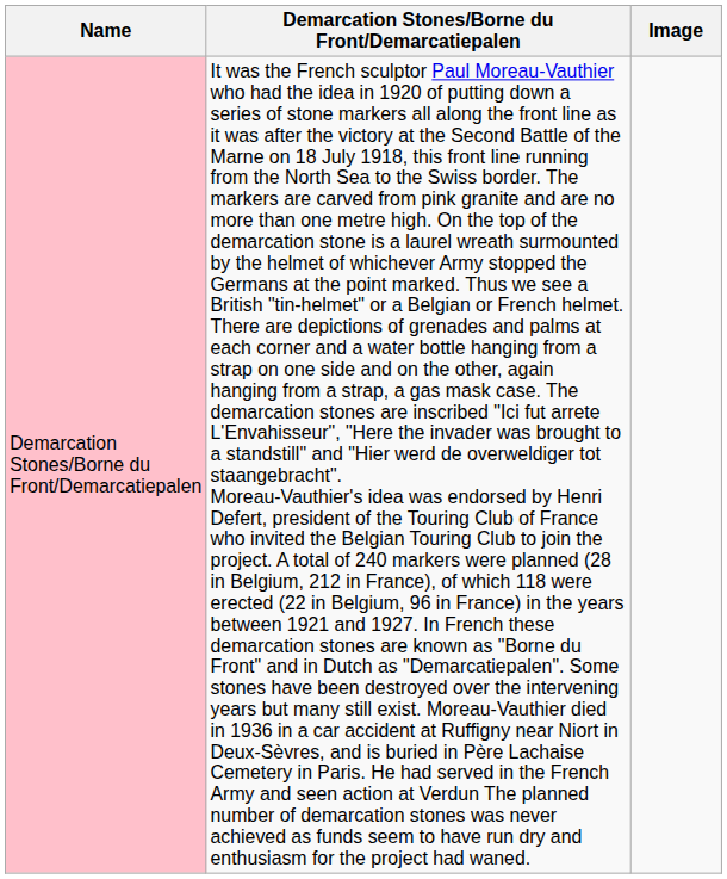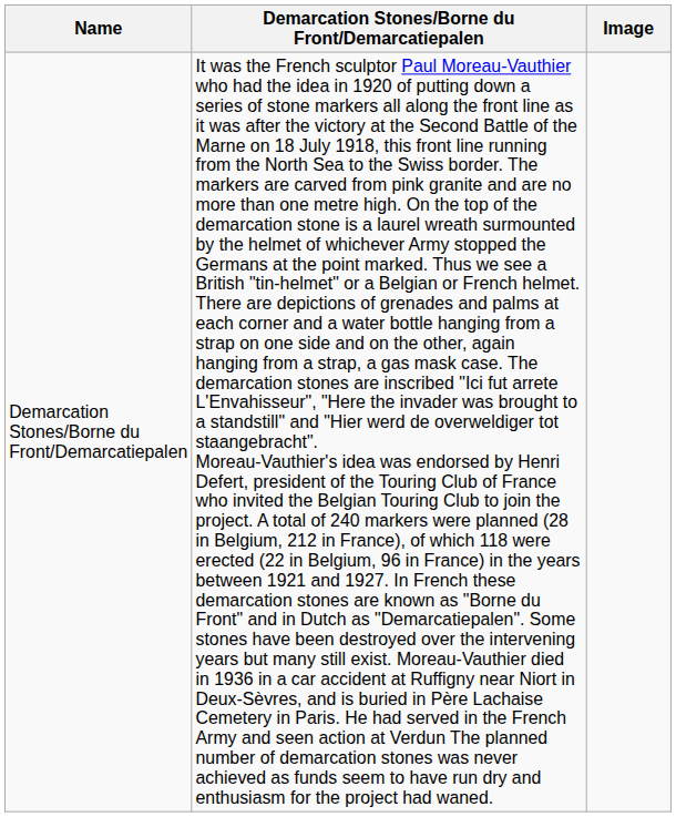row 2 | Name: pink background -> no background
